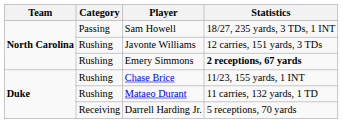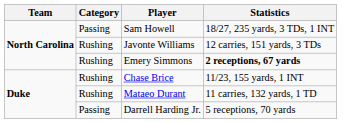Darrell Harding Jr. | Category: Receiving -> Passing
